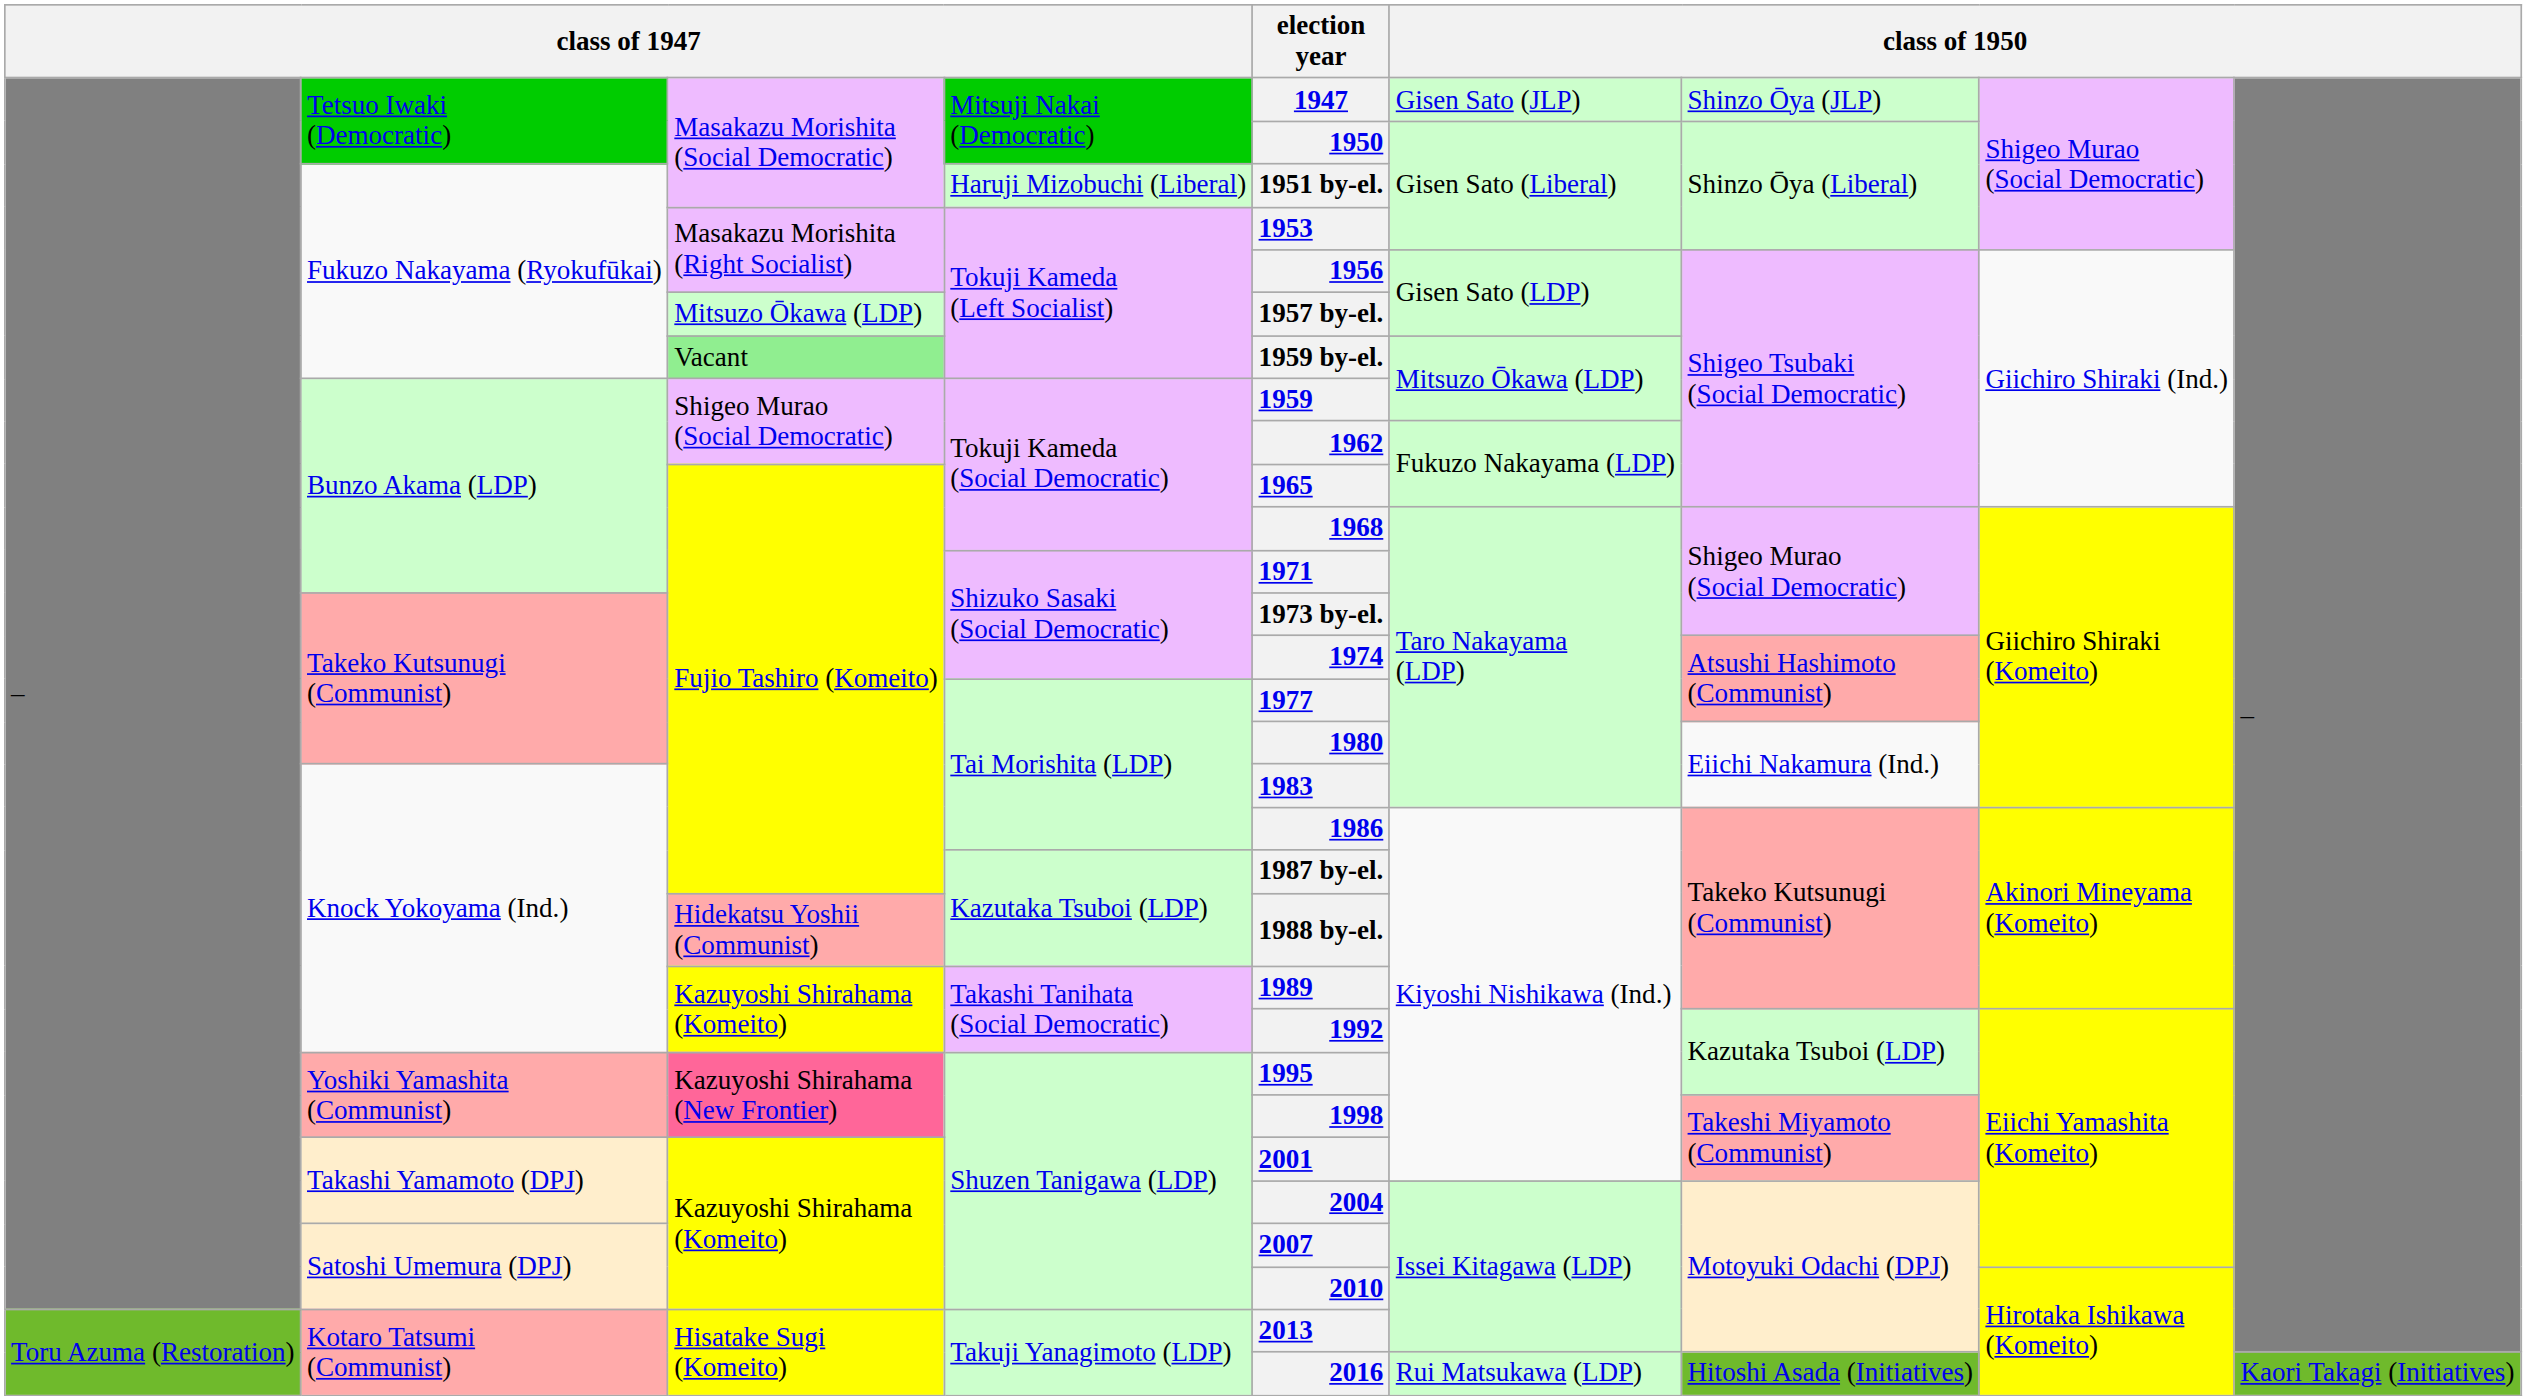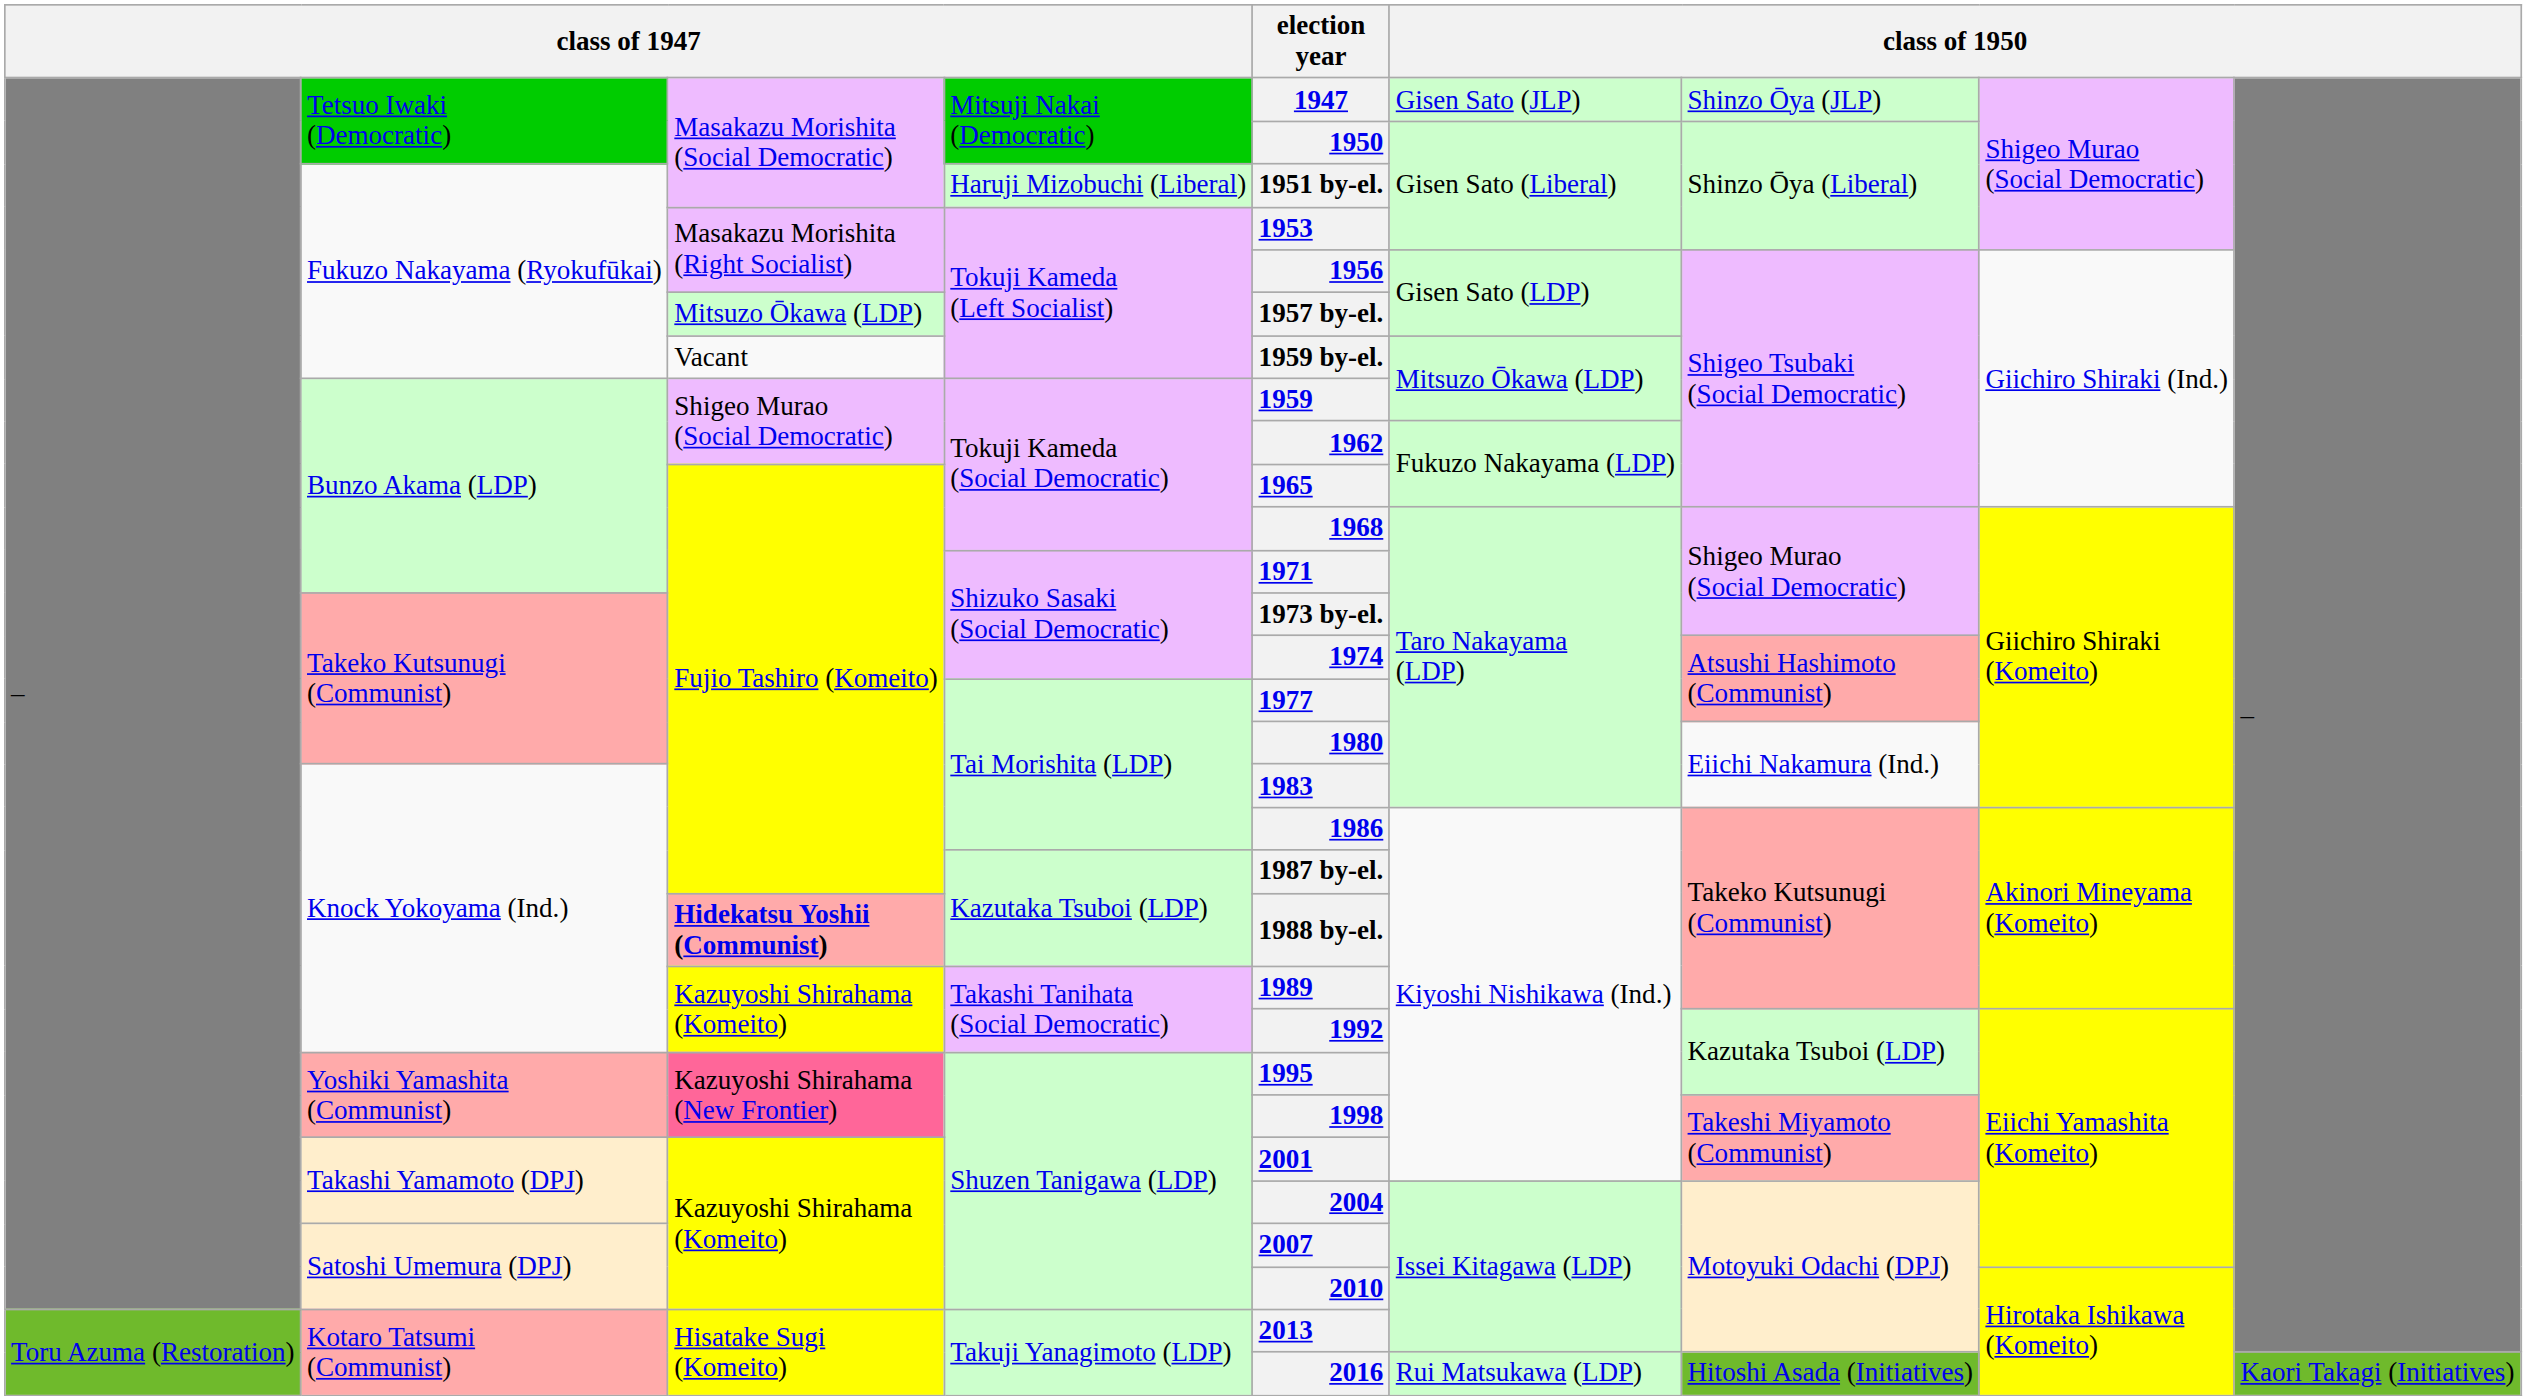Vacant | column 3: lightgreen background -> no background
Hidekatsu Yoshii (Communist) | column 3: normal -> bold
